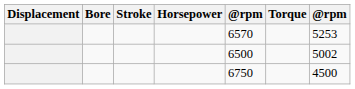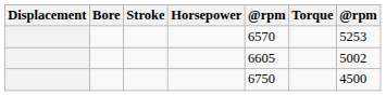row 3 | column 5: 6500 -> 6605
